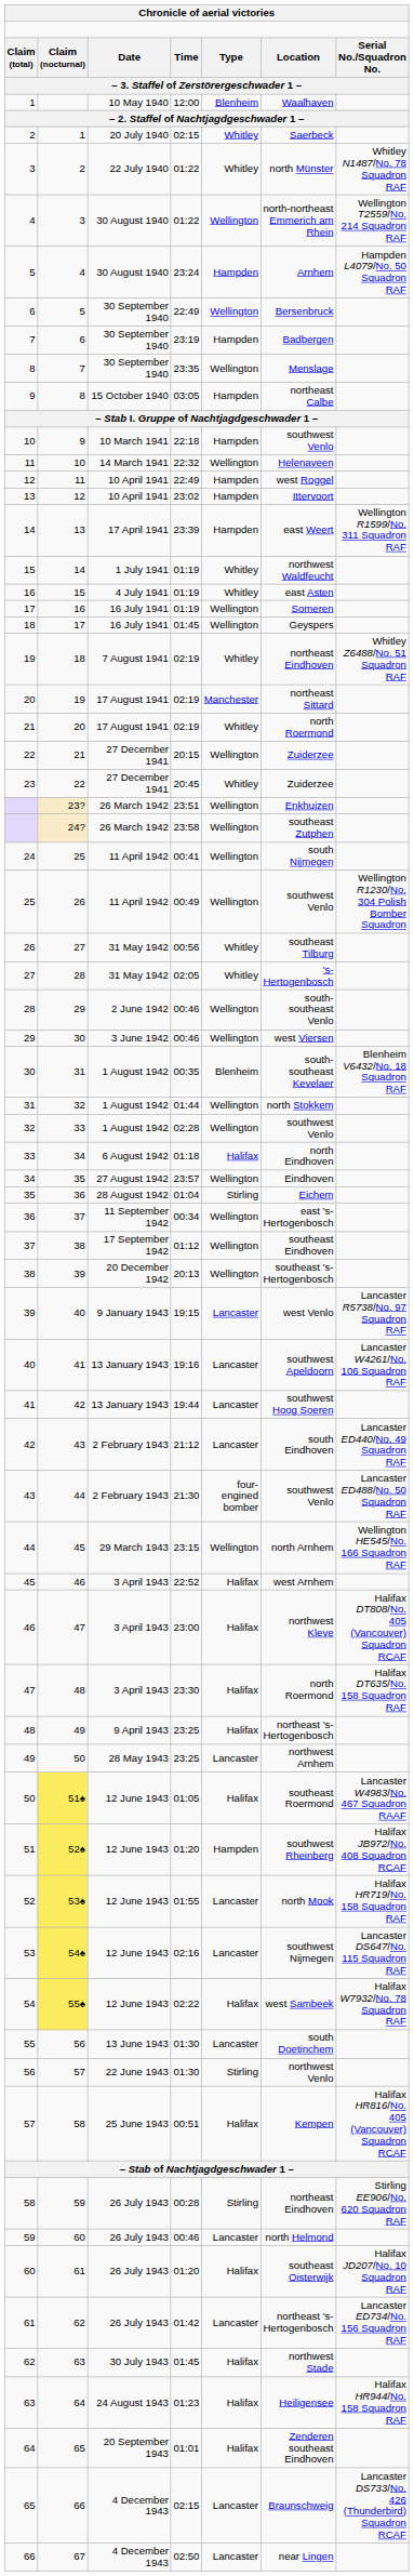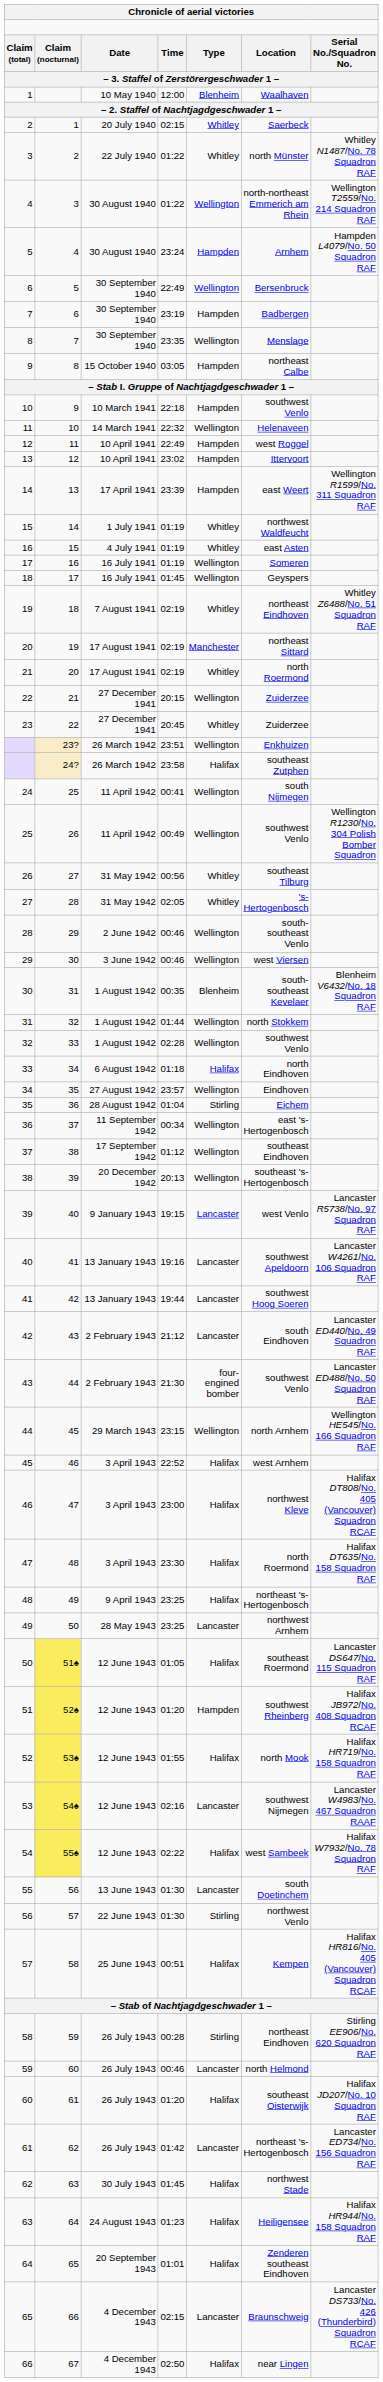24? | column 5: Wellington -> Halifax
51♠ | column 7: Lancaster W4983/No. 467 Squadron RAAF -> Lancaster DS647/No. 115 Squadron RAF
53♠ | column 5: Lancaster -> Halifax
54♠ | column 7: Lancaster DS647/No. 115 Squadron RAF -> Lancaster W4983/No. 467 Squadron RAAF
67 | column 5: Lancaster -> Halifax
